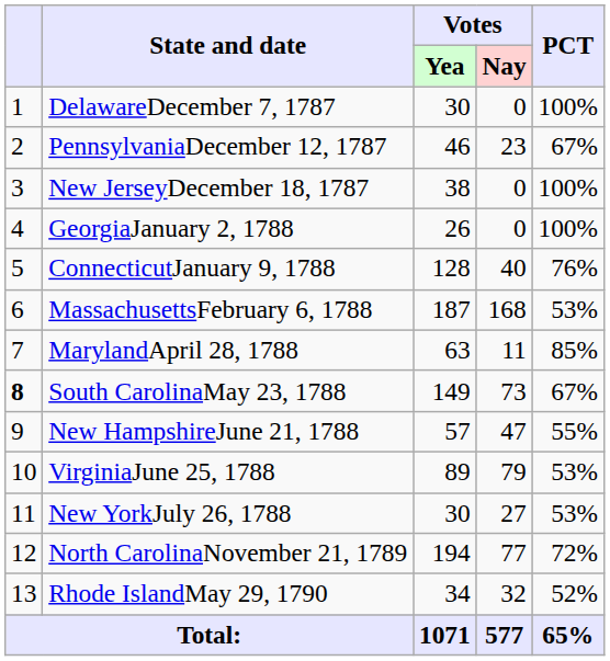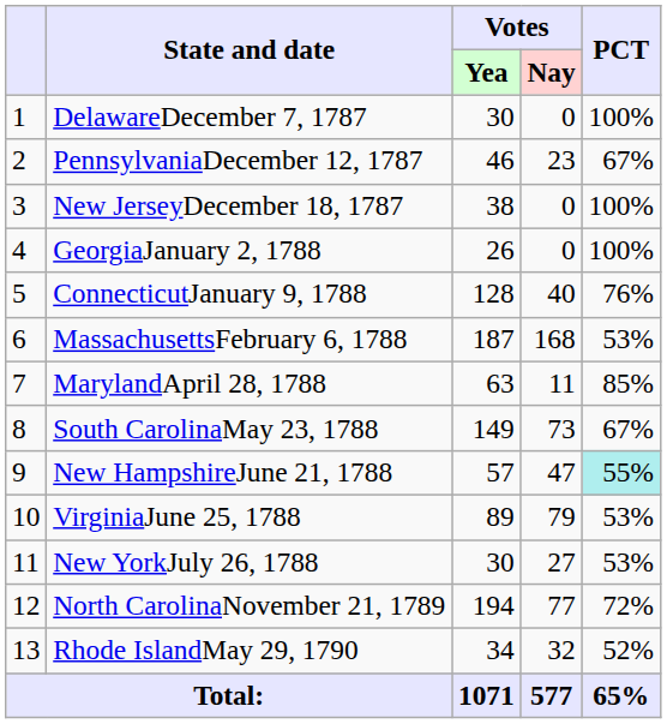South CarolinaMay 23, 1788 | column 1: bold -> normal
New HampshireJune 21, 1788 | PCT: no background -> paleturquoise background
